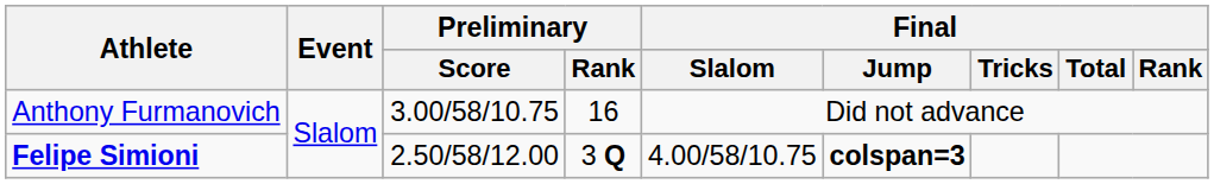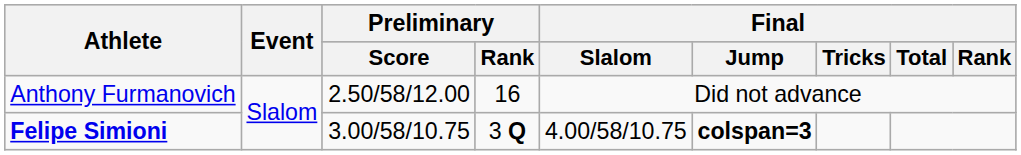Anthony Furmanovich | Preliminary / Score: 3.00/58/10.75 -> 2.50/58/12.00
Felipe Simioni | Preliminary / Score: 2.50/58/12.00 -> 3.00/58/10.75
